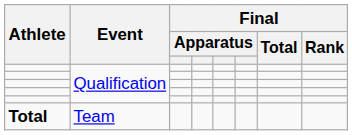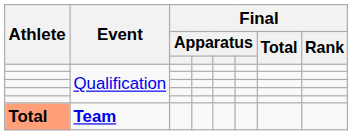row 9 | Athlete: no background -> lightsalmon background
row 9 | Event: normal -> bold
